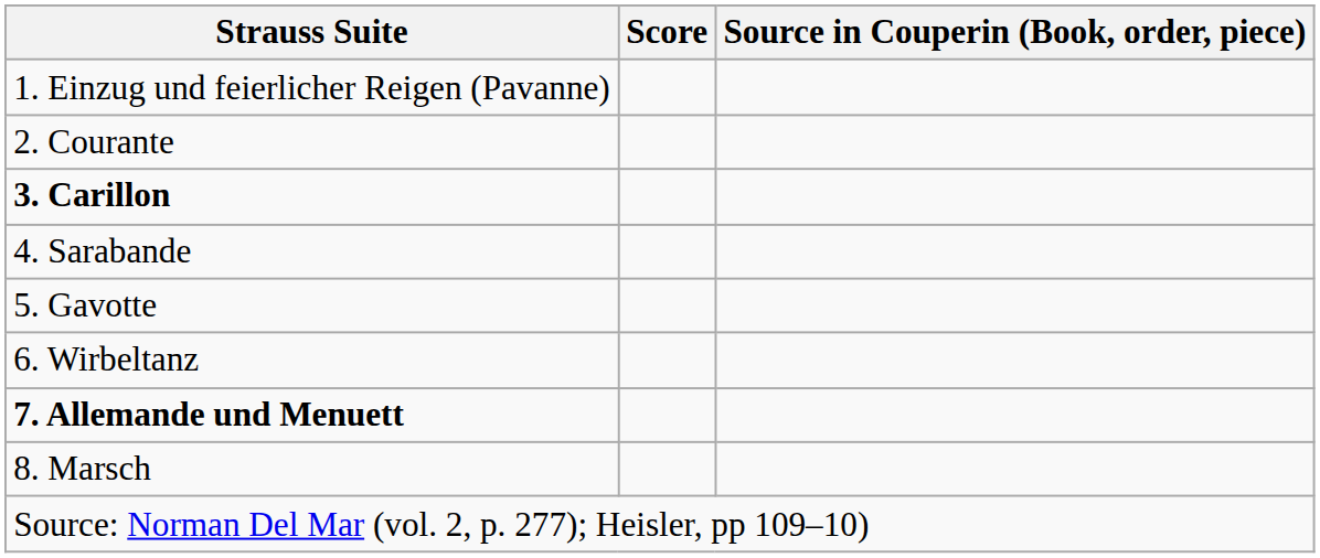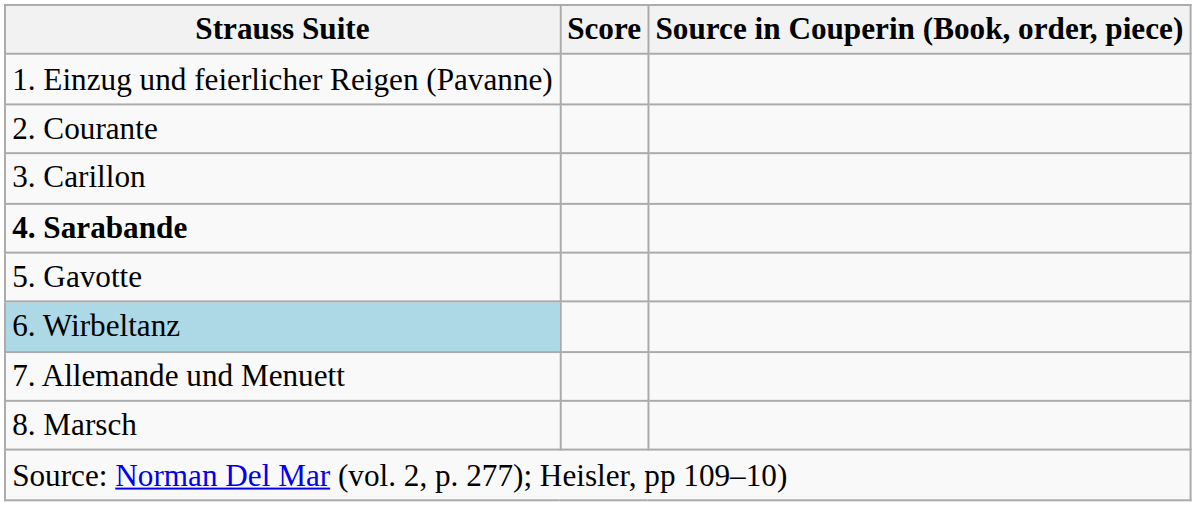3. Carillon | Strauss Suite: bold -> normal
4. Sarabande | Strauss Suite: normal -> bold
6. Wirbeltanz | Strauss Suite: no background -> lightblue background
7. Allemande und Menuett | Strauss Suite: bold -> normal
